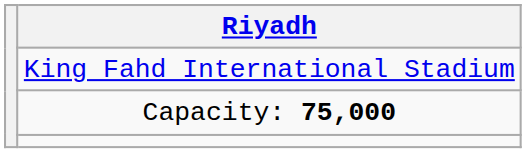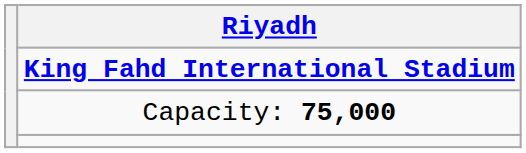King Fahd International Stadium | Riyadh: normal -> bold
